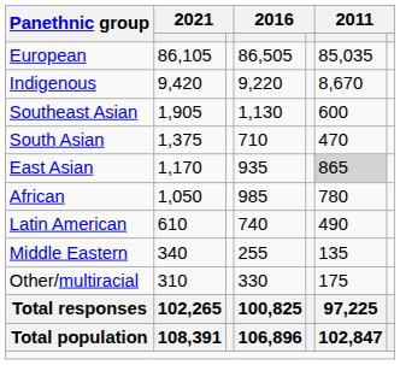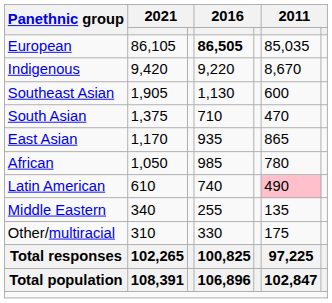European | column 4: normal -> bold
East Asian | column 6: lightgrey background -> no background
Latin American | column 6: no background -> pink background
